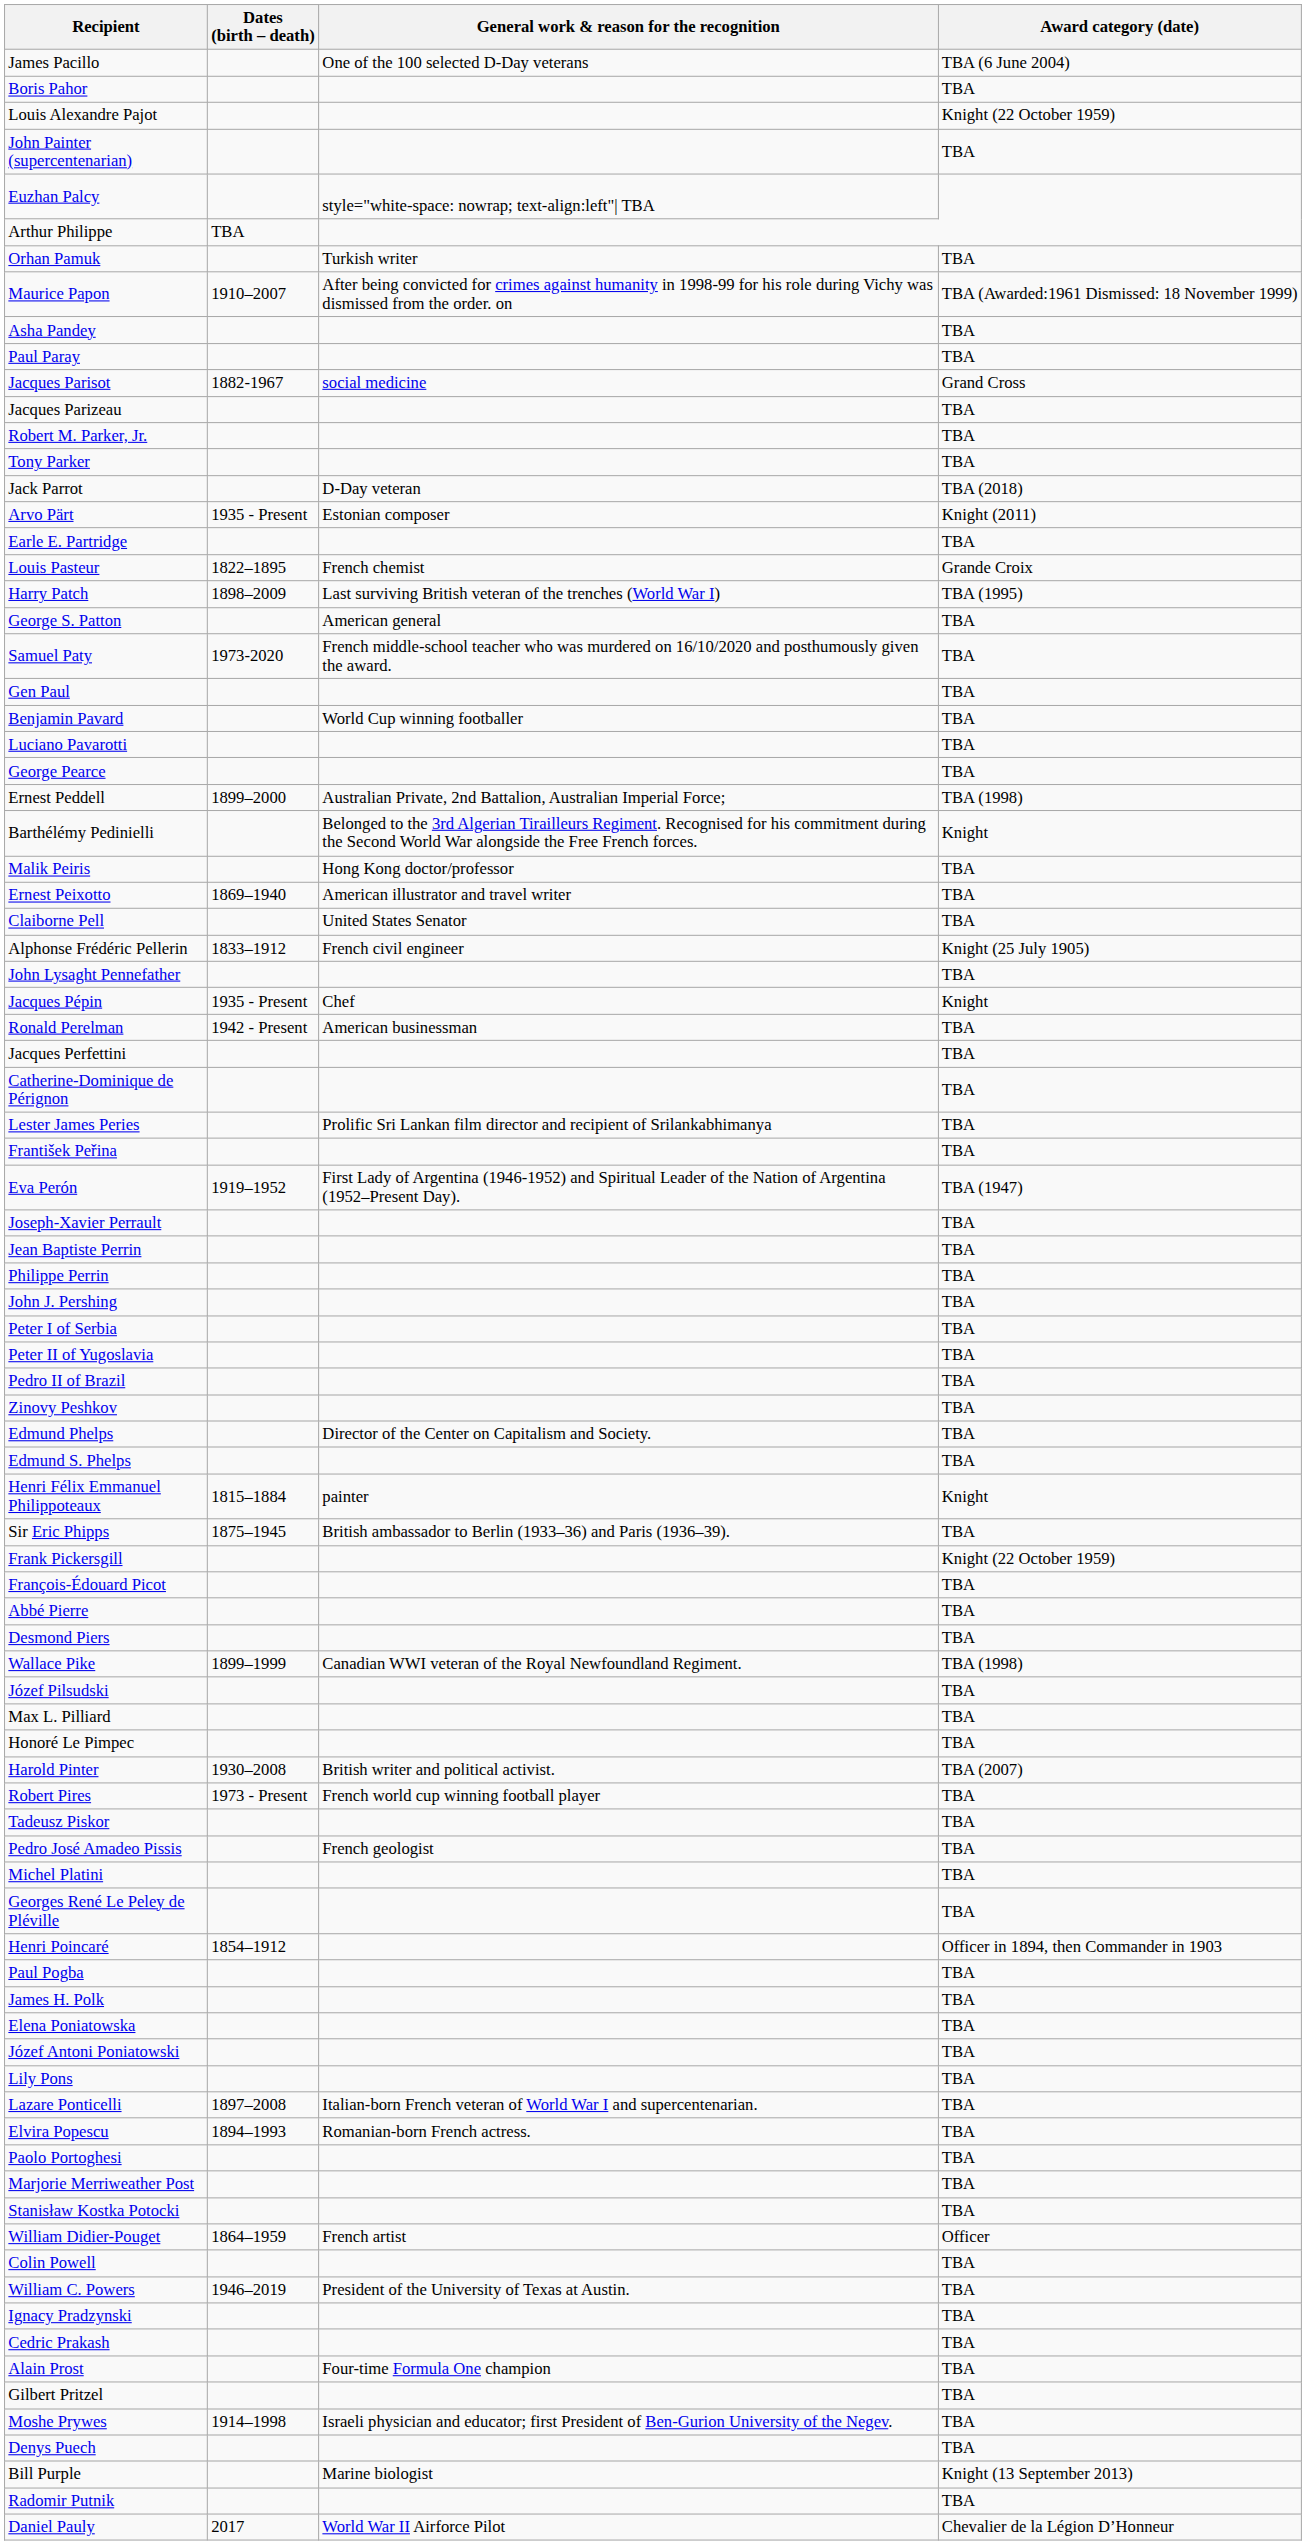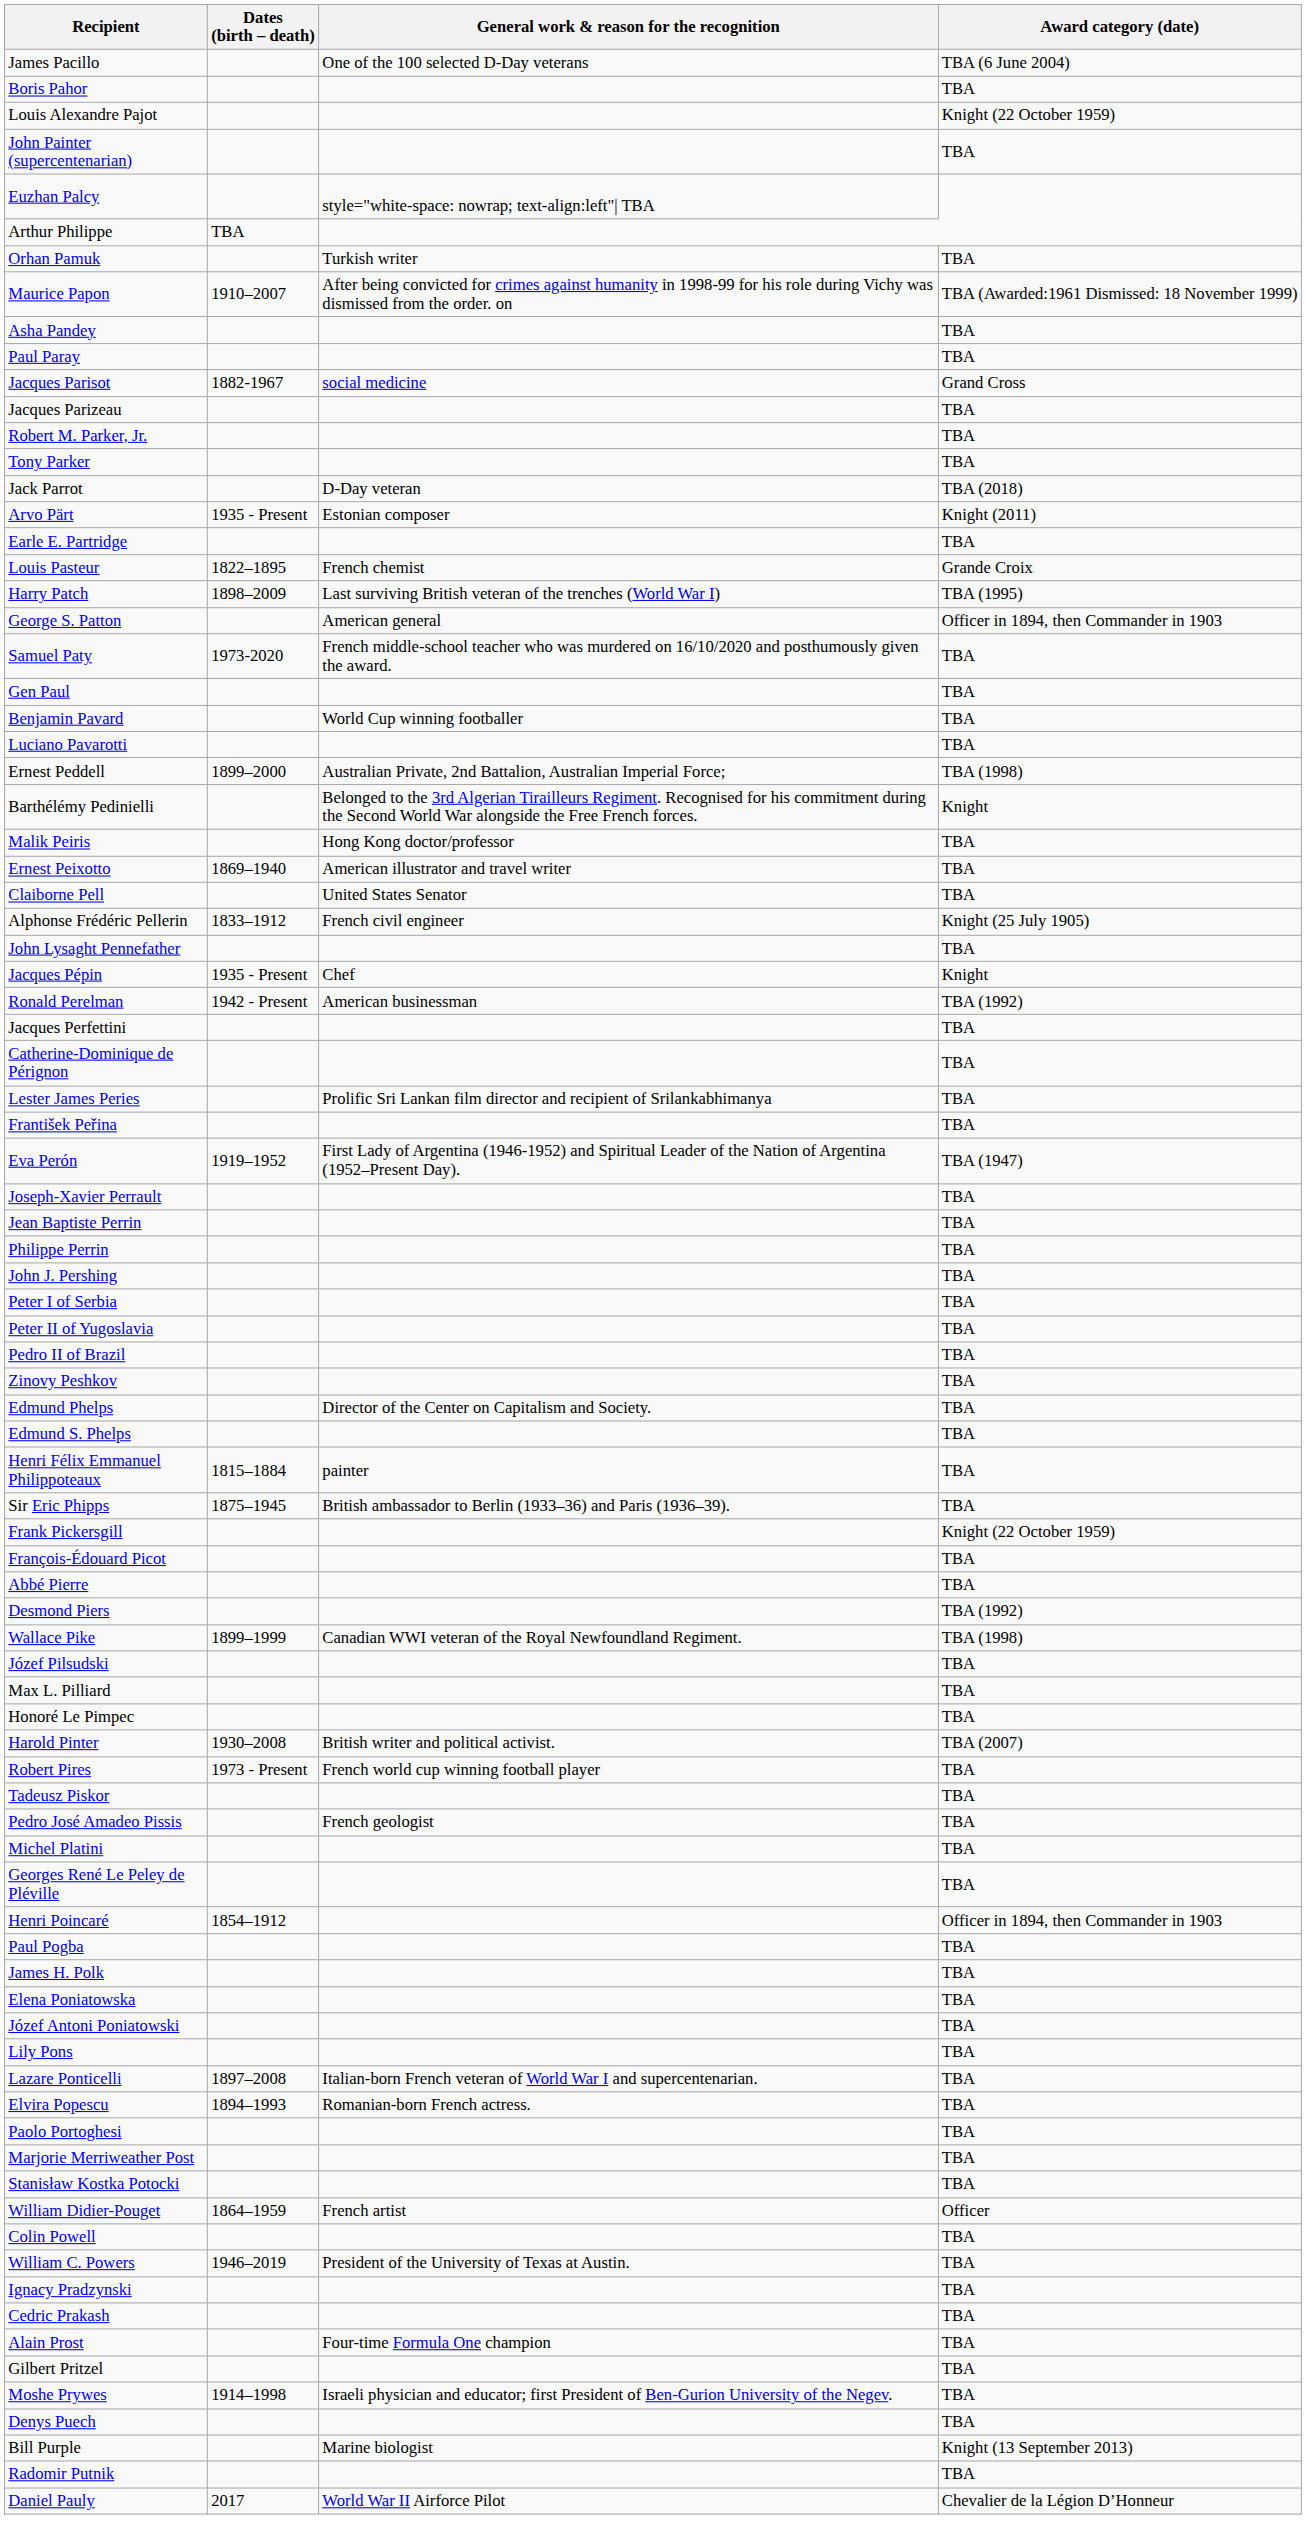George S. Patton | Award category (date): TBA -> Officer in 1894, then Commander in 1903
- row: George Pearce | TBA
Ronald Perelman | Award category (date): TBA -> TBA (1992)
Henri Félix Emmanuel Philippoteaux | Award category (date): Knight -> TBA
Desmond Piers | Award category (date): TBA -> TBA (1992)
